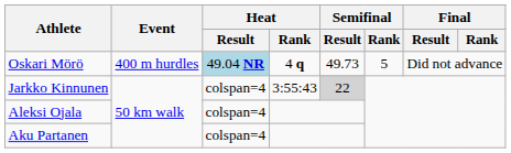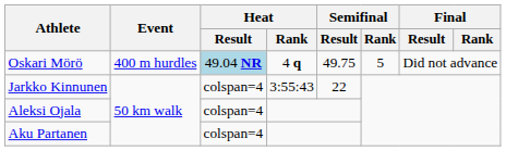Oskari Mörö | Semifinal / Result: 49.73 -> 49.75
Jarkko Kinnunen | Semifinal / Result: lightgrey background -> no background
